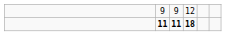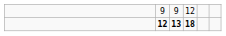row 2 | column 2: 11 -> 12
row 2 | column 3: 11 -> 13
